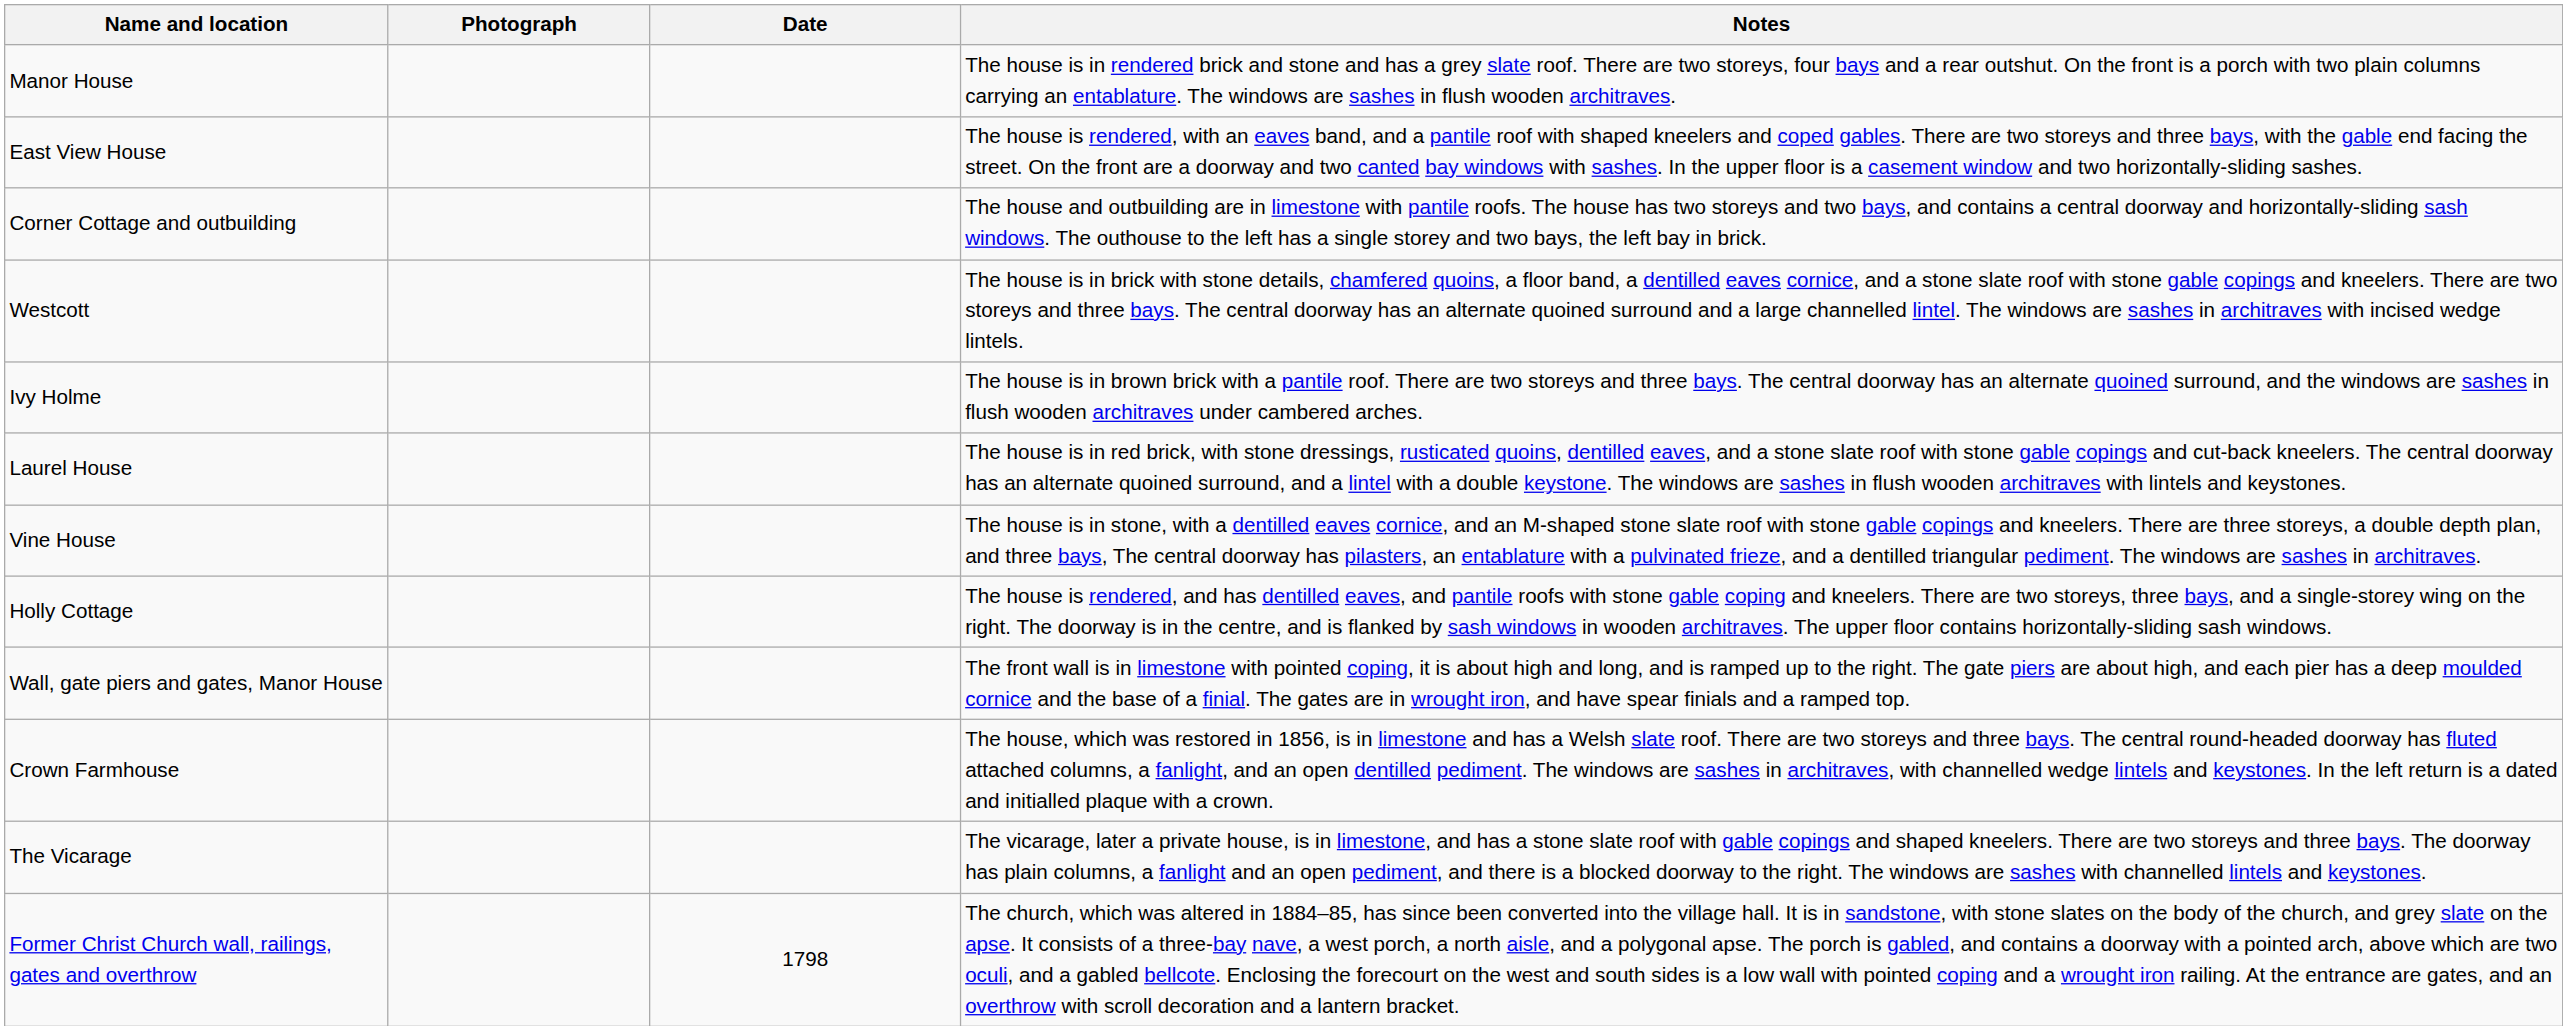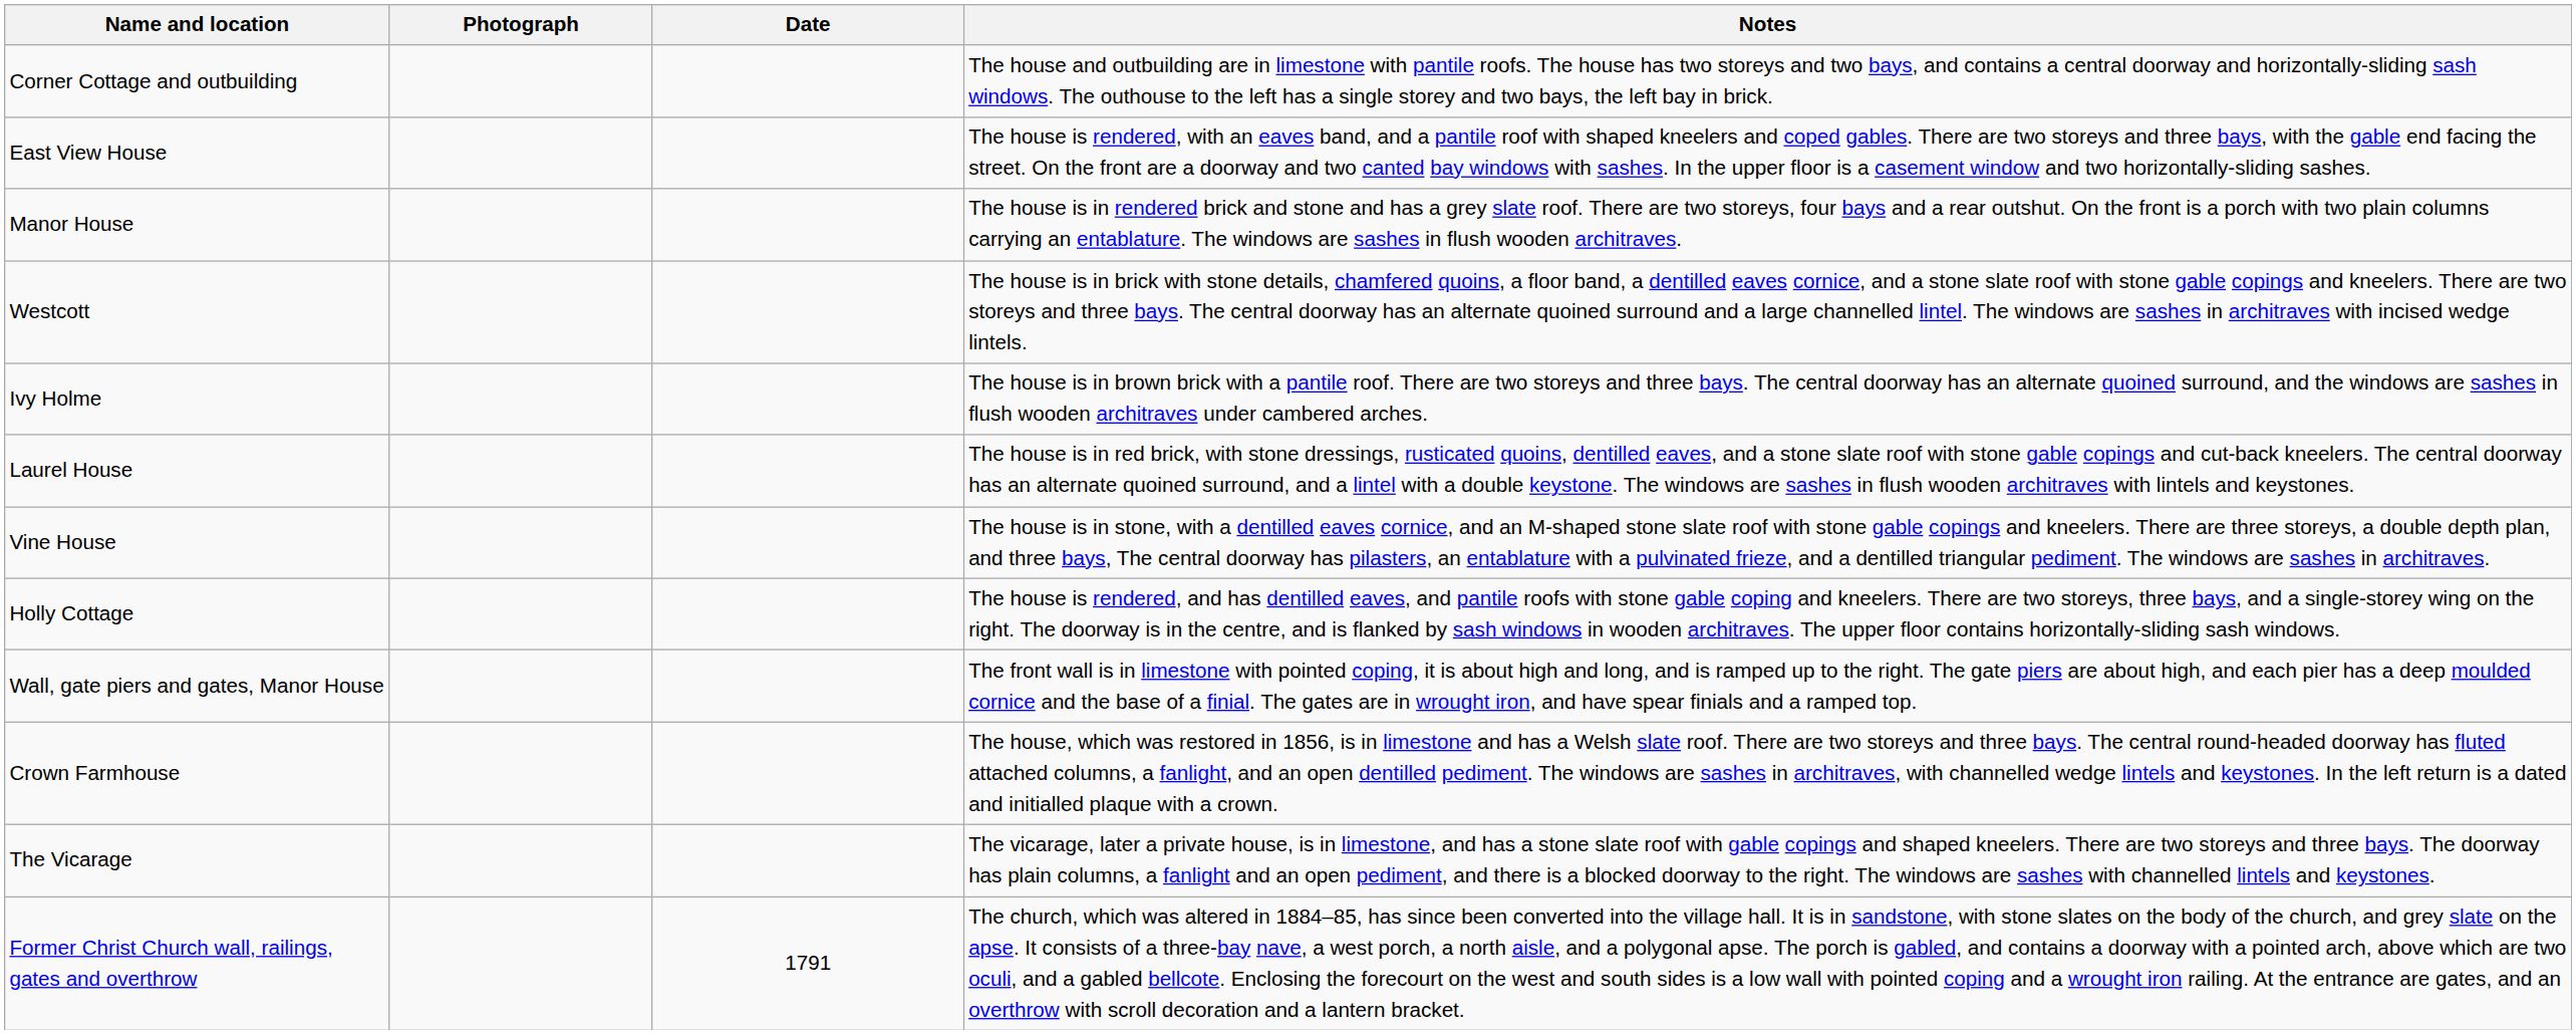rows swapped: Corner Cottage and outbuilding <-> Manor House
Former Christ Church wall, railings, gates and overthrow | Date: 1798 -> 1791
